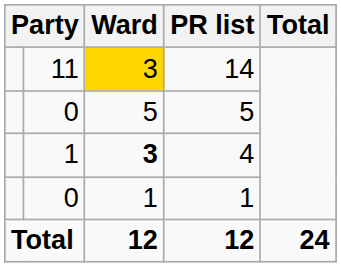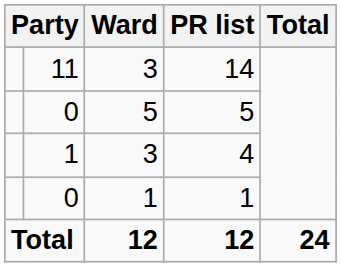14 | Ward: gold background -> no background
4 | Ward: bold -> normal
